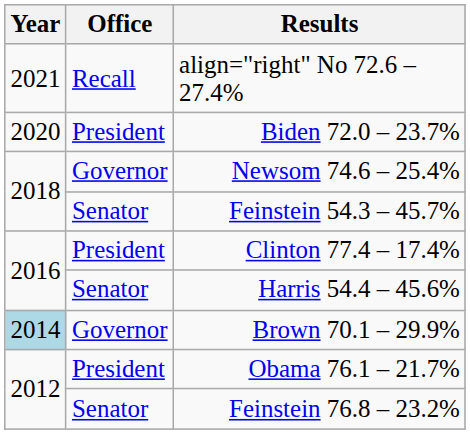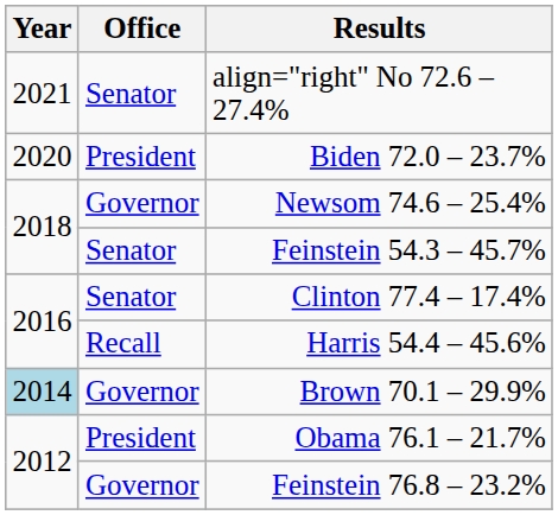align="right" No 72.6 – 27.4% | Office: Recall -> Senator
Clinton 77.4 – 17.4% | Office: President -> Senator
Harris 54.4 – 45.6% | Office: Senator -> Recall
Feinstein 76.8 – 23.2% | Office: Senator -> Governor
